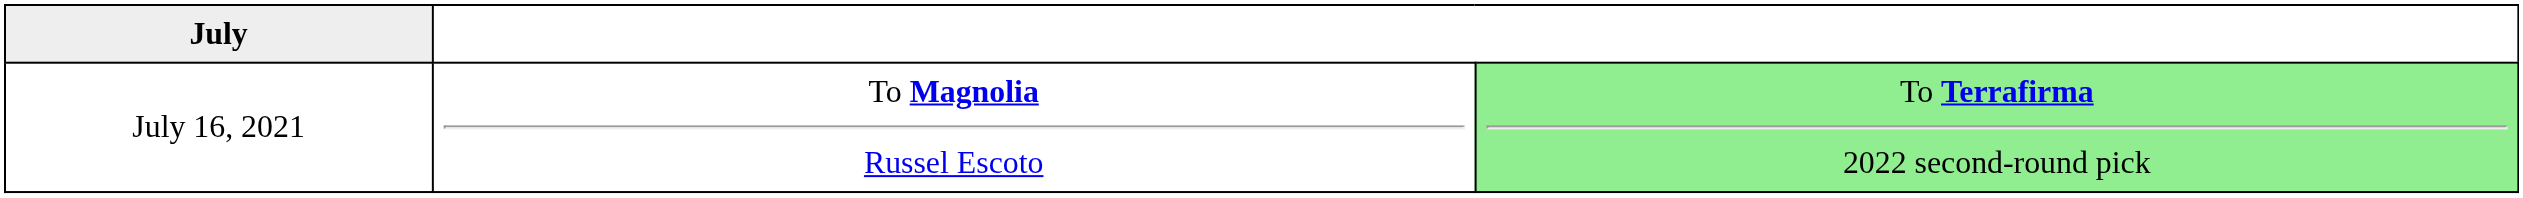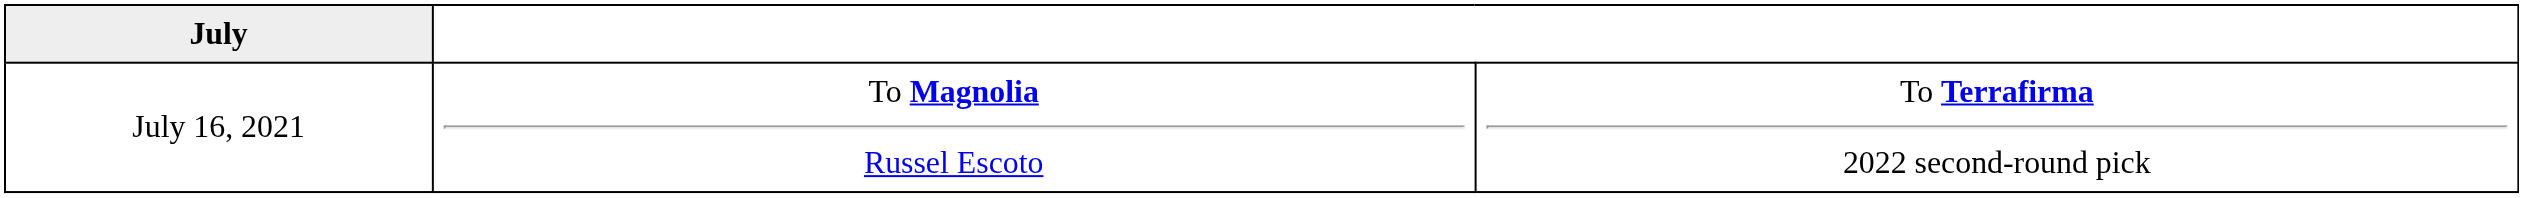July 16, 2021 | column 3: lightgreen background -> no background
